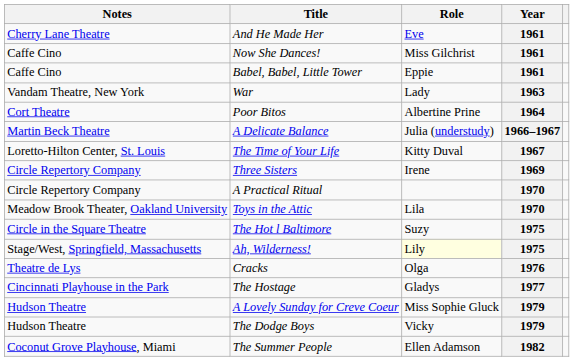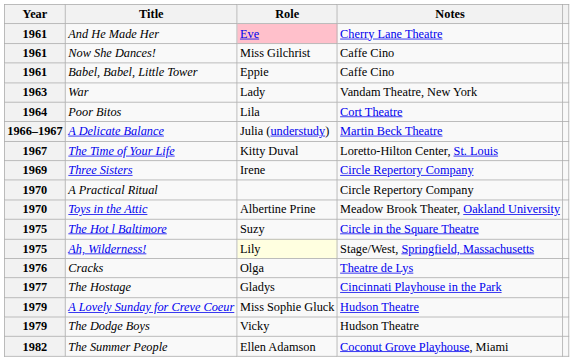columns swapped: Year <-> Notes
And He Made Her | Role: no background -> pink background
Poor Bitos | Role: Albertine Prine -> Lila
Toys in the Attic | Role: Lila -> Albertine Prine
